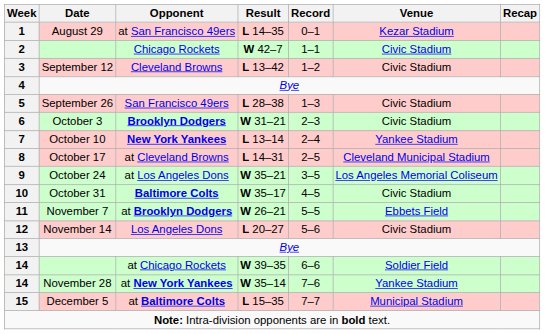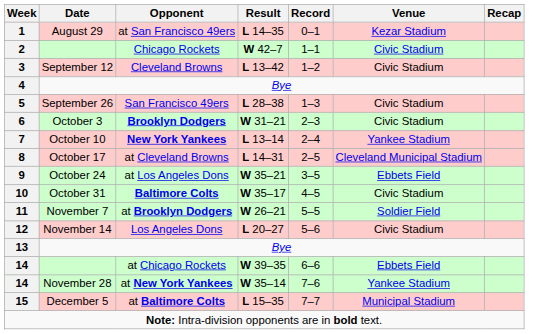9 | Venue: Los Angeles Memorial Coliseum -> Ebbets Field
11 | Venue: Ebbets Field -> Soldier Field
14 / at Chicago Rockets | Venue: Soldier Field -> Ebbets Field
